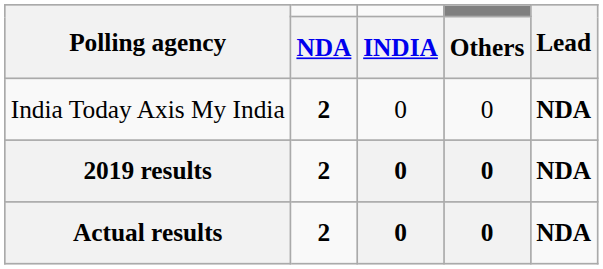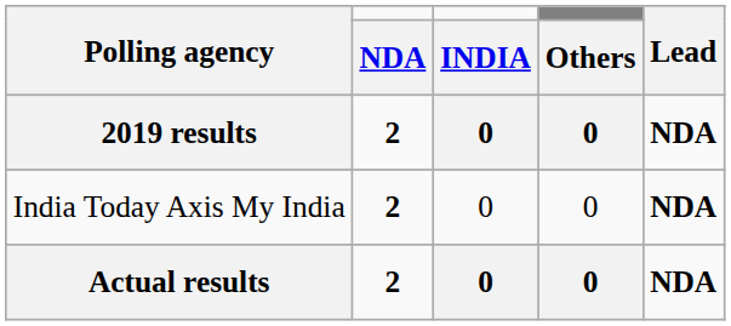rows swapped: India Today Axis My India <-> 2019 results
